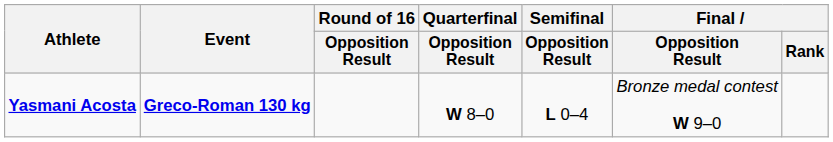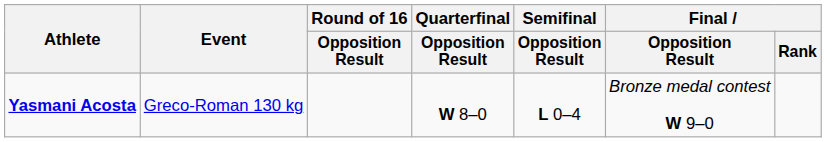Yasmani Acosta | Event: bold -> normal
